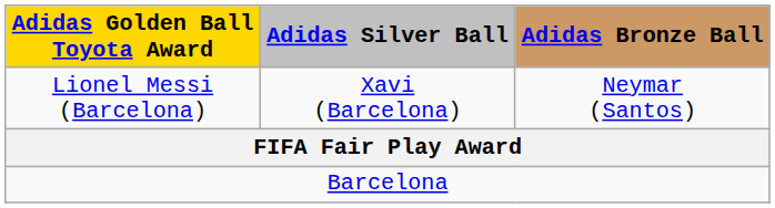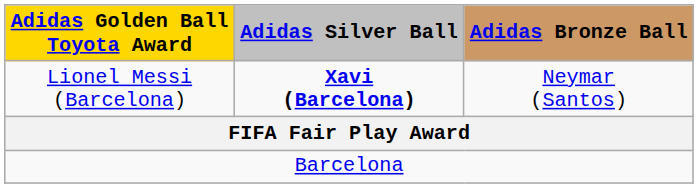Lionel Messi (Barcelona) | Adidas Silver Ball: normal -> bold
